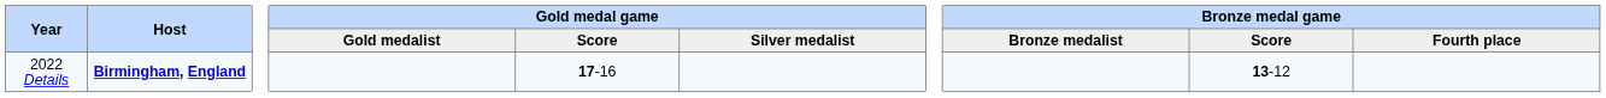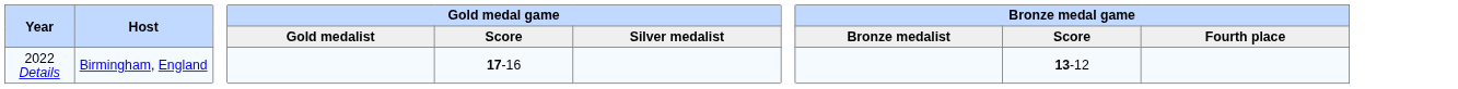2022 Details | Host: bold -> normal
